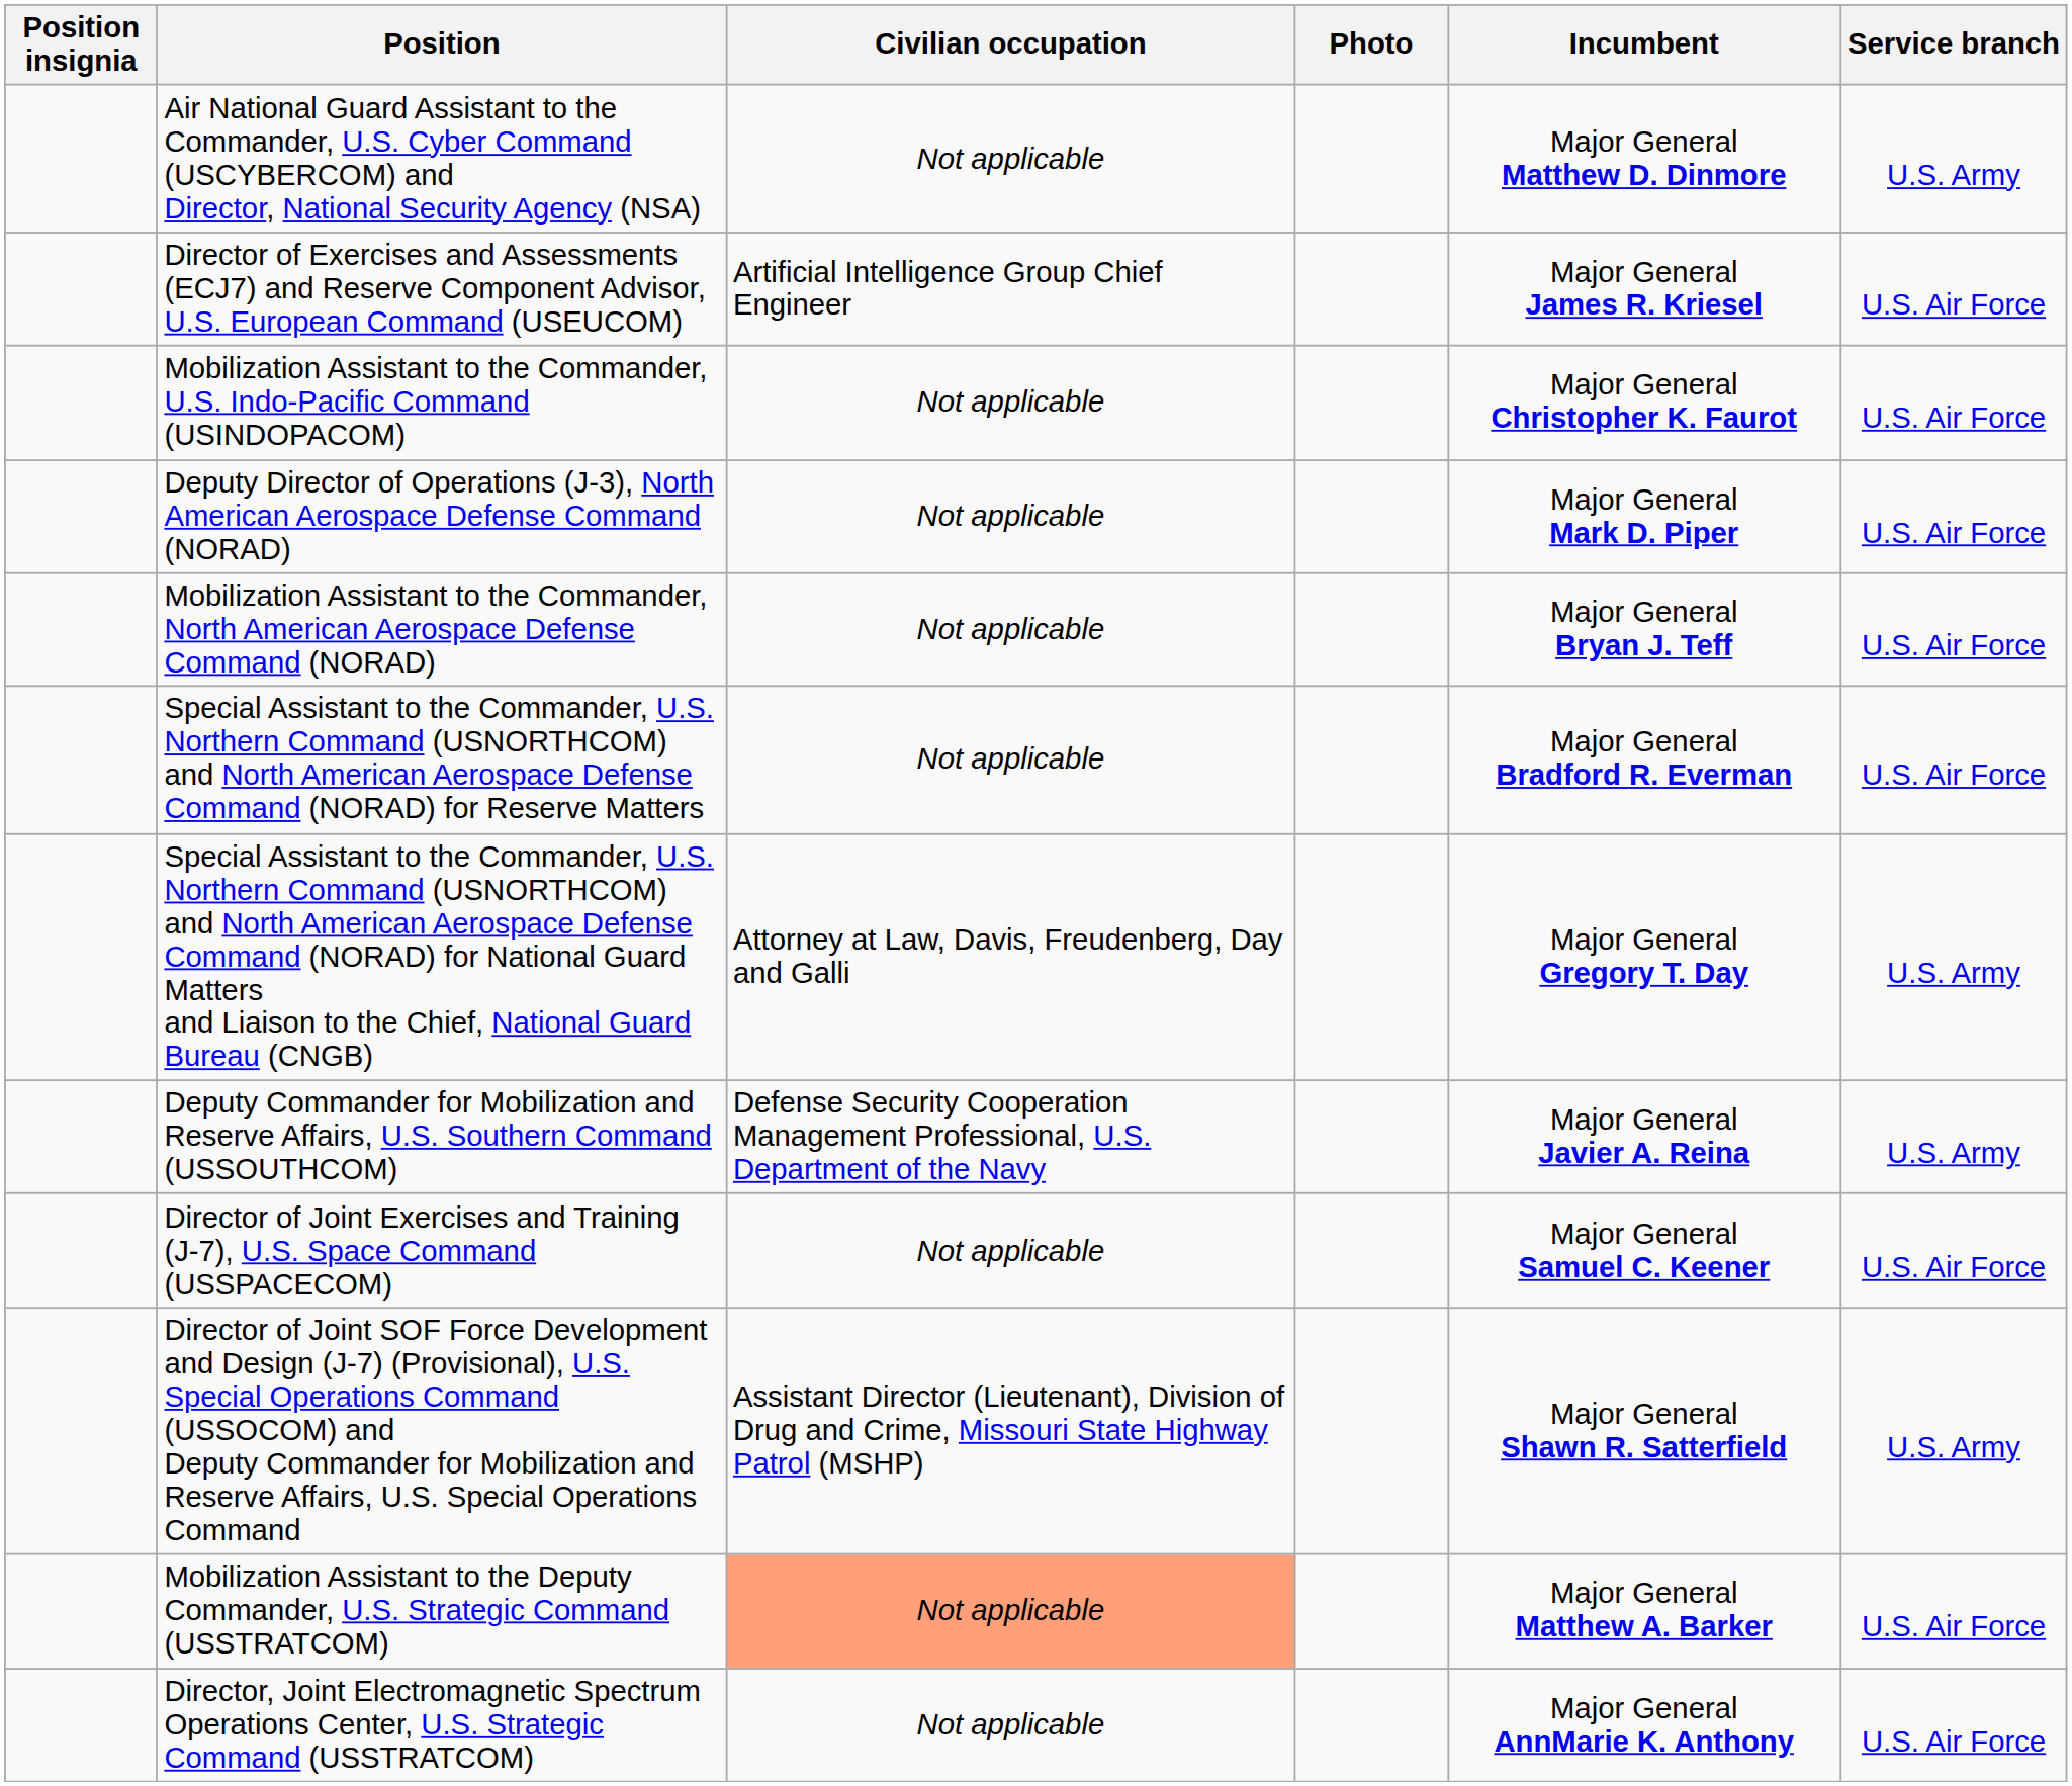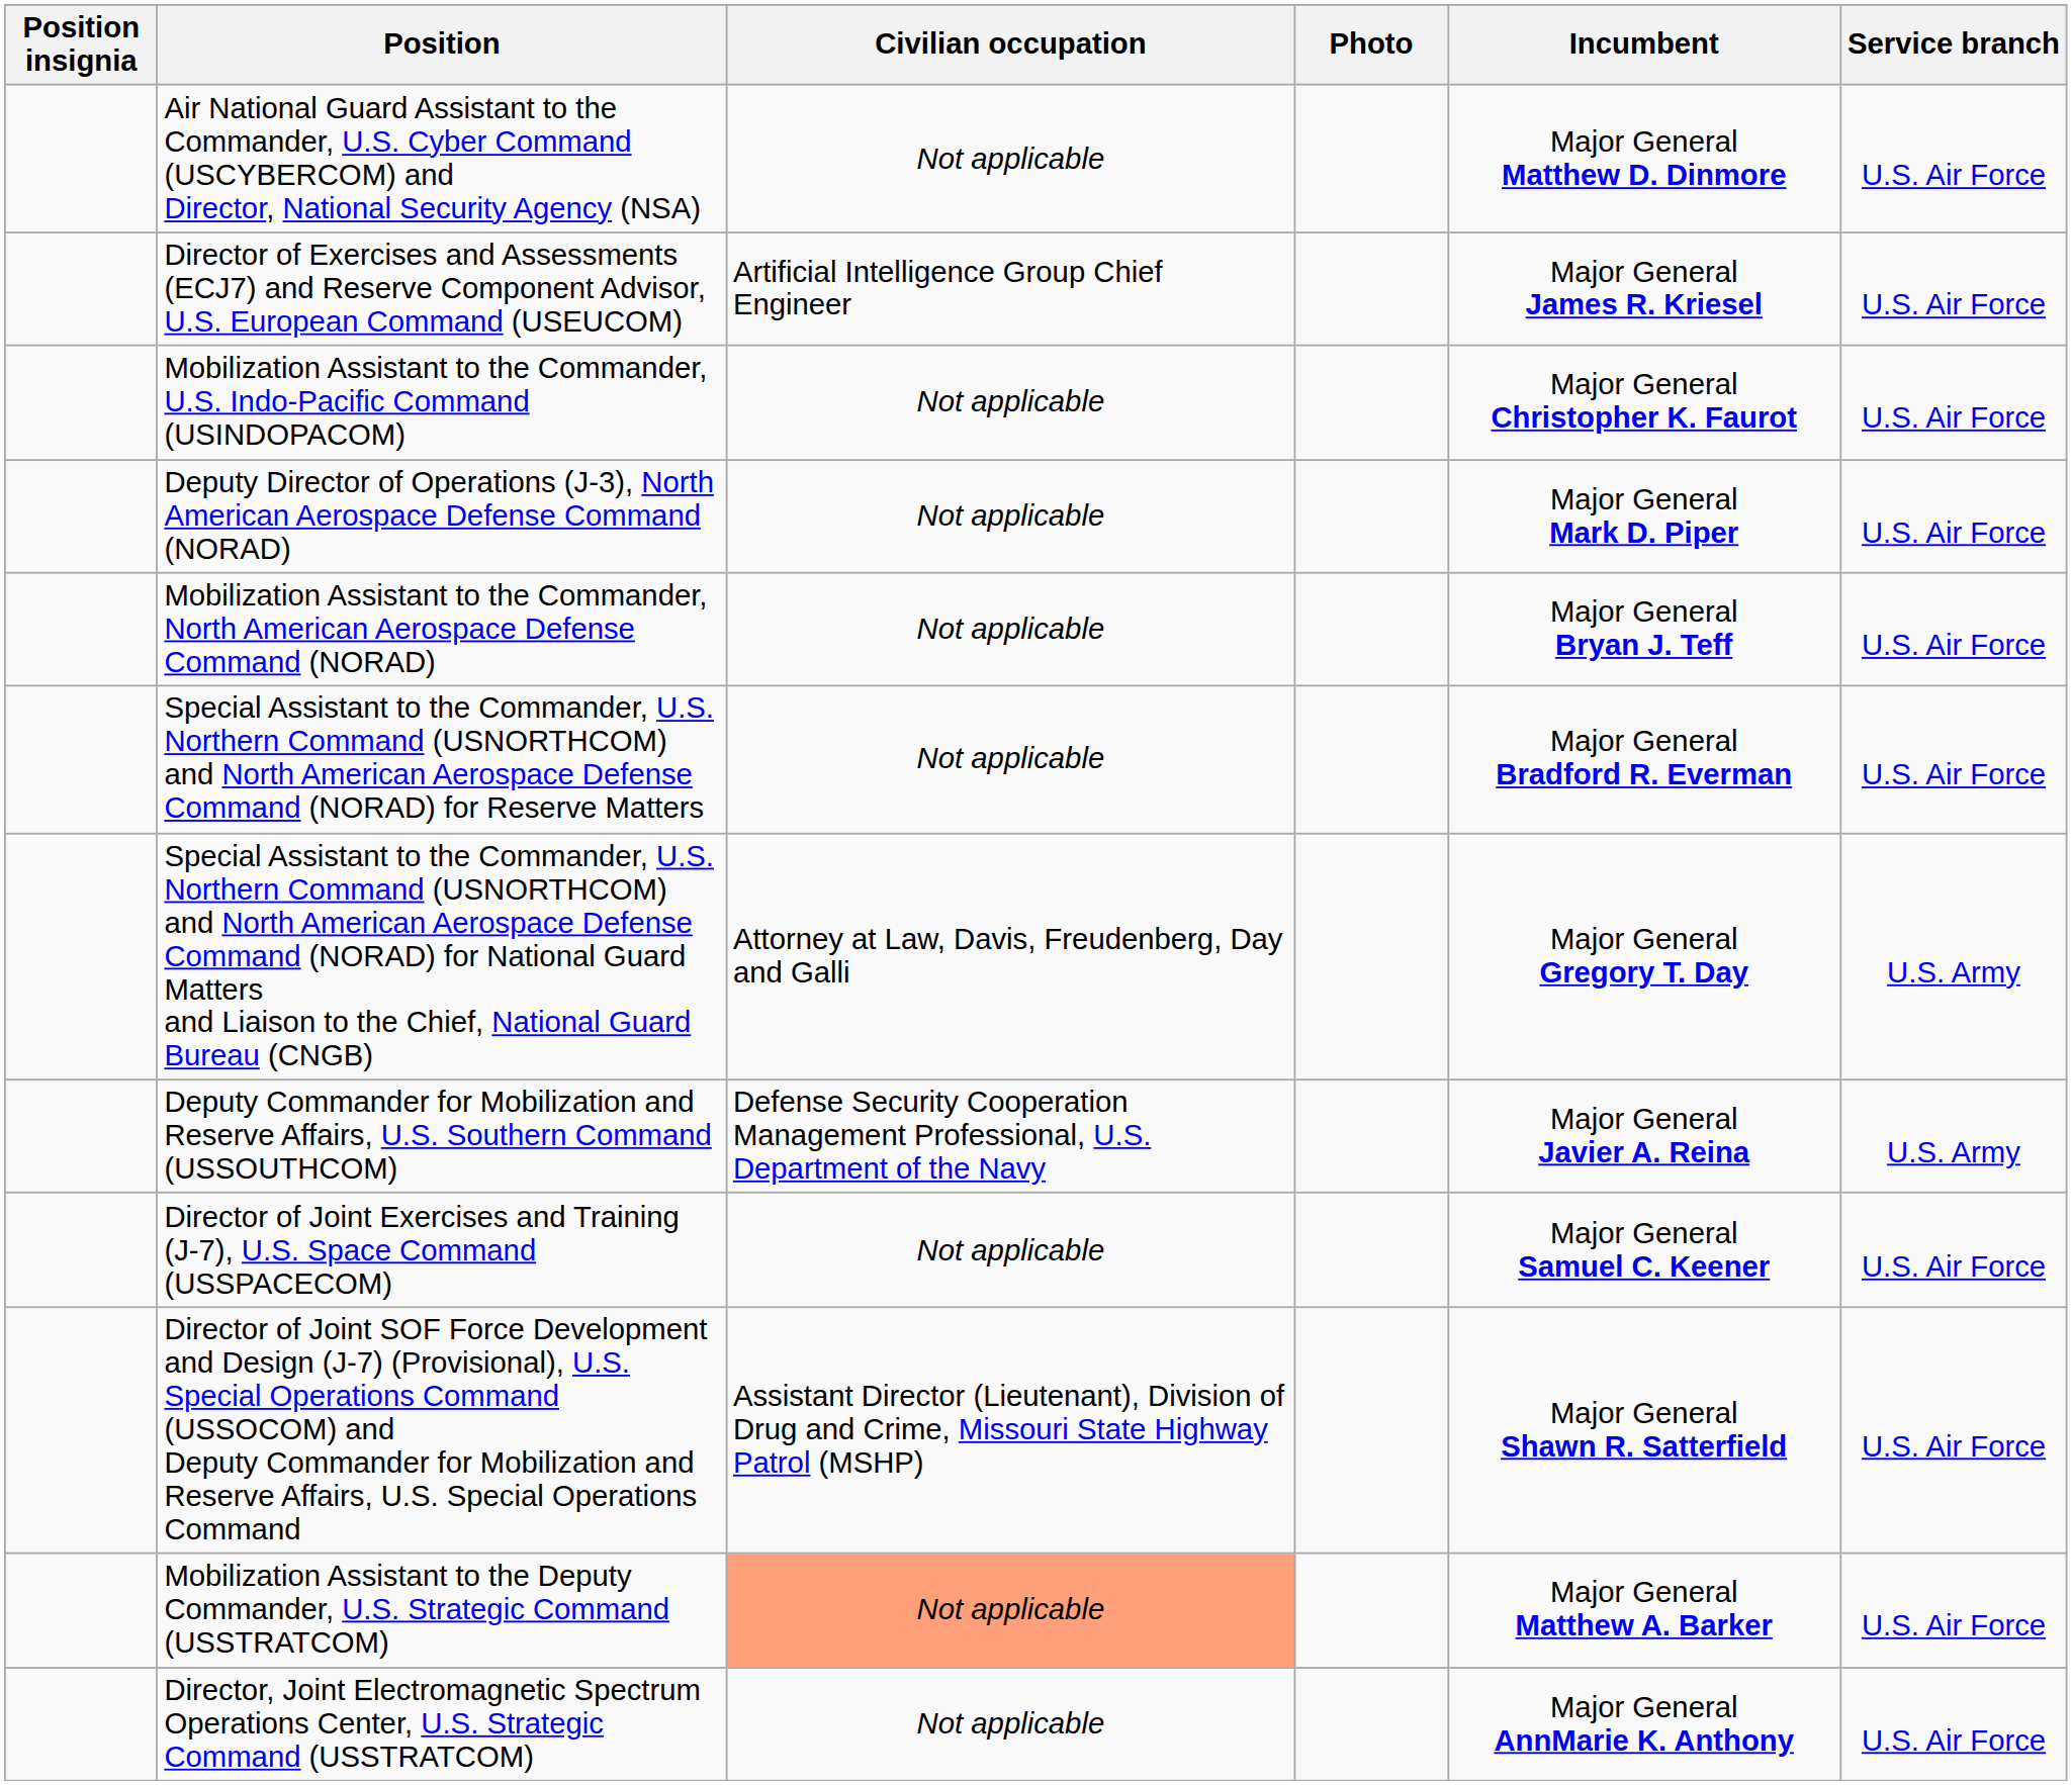row 2 | Service branch: U.S. Army -> U.S. Air Force
row 11 | Service branch: U.S. Army -> U.S. Air Force
